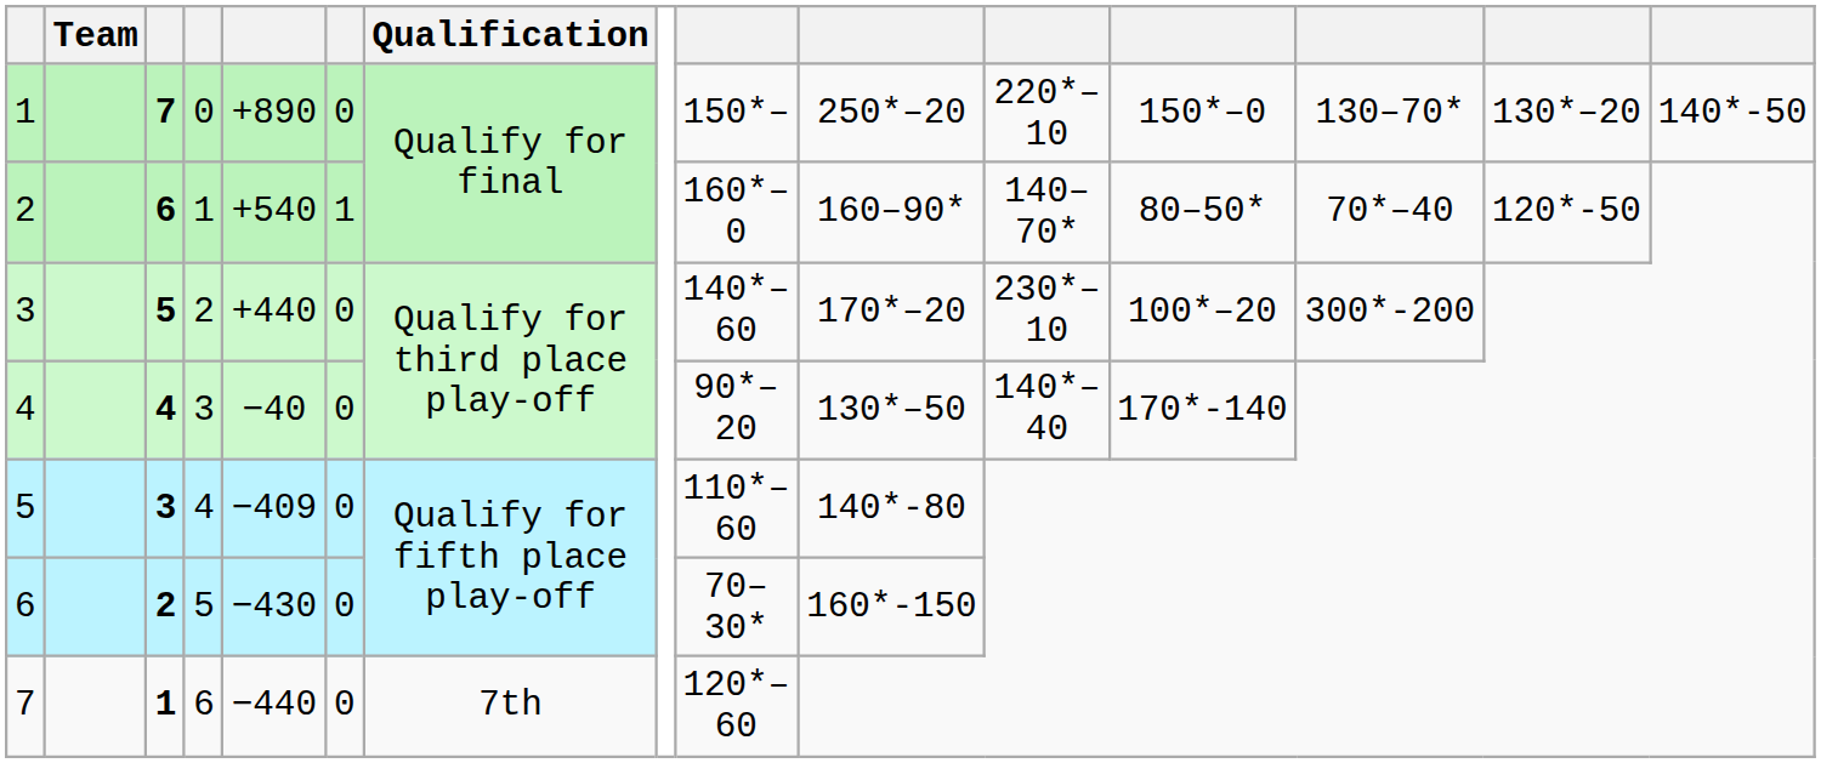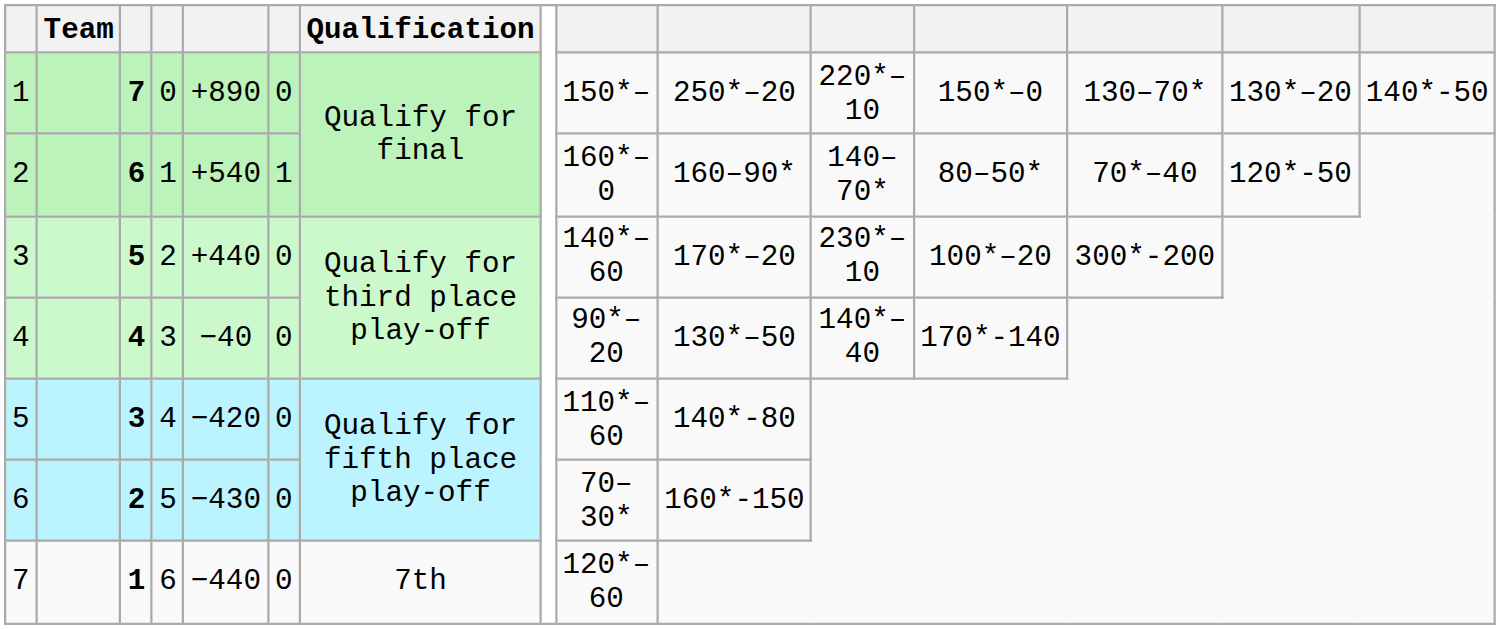row 6 | column 5: −409 -> −420
